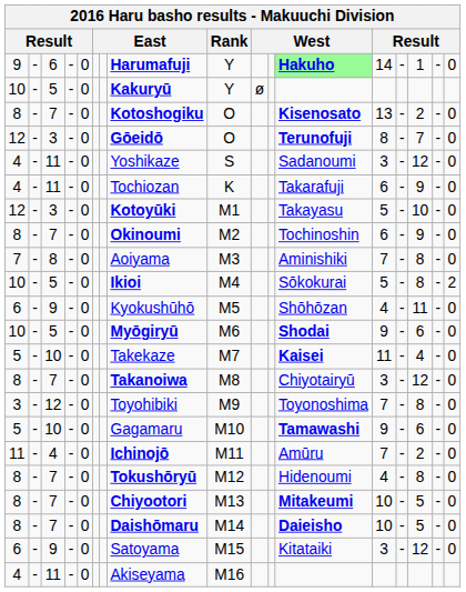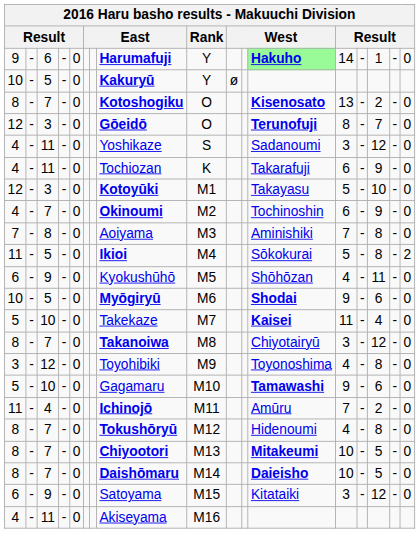row 10 | column 1: 8 -> 4
row 12 | column 1: 10 -> 11
row 17 | column 13: 7 -> 4
